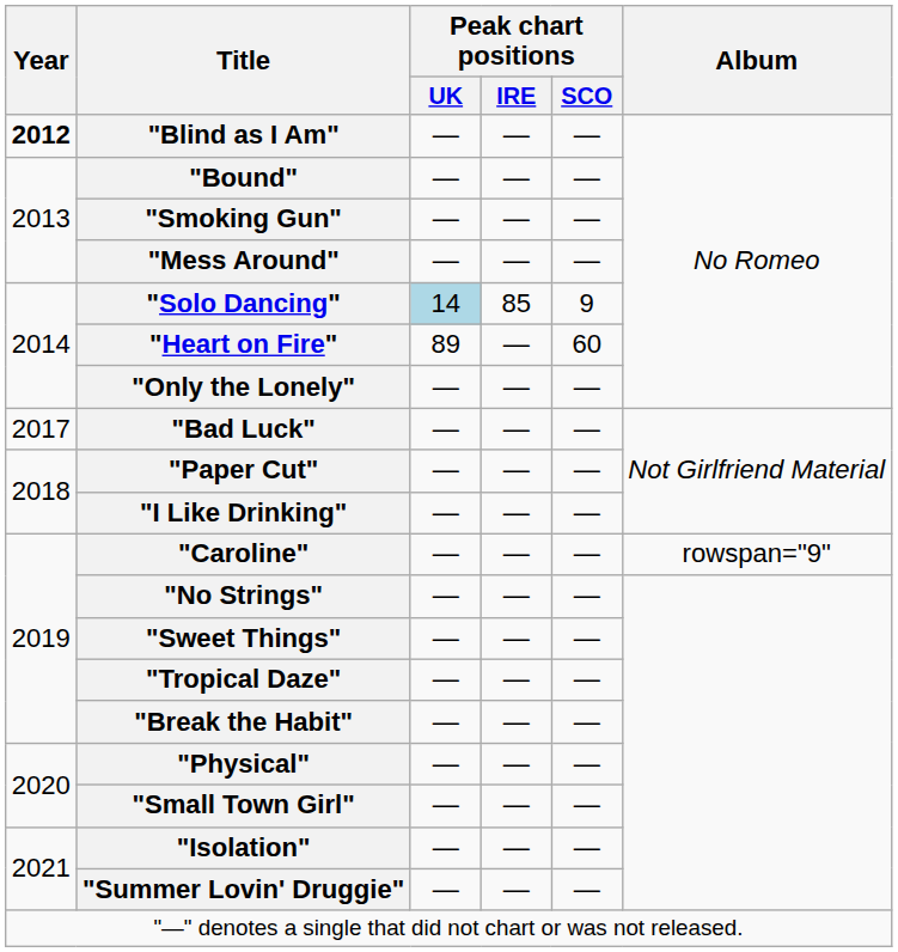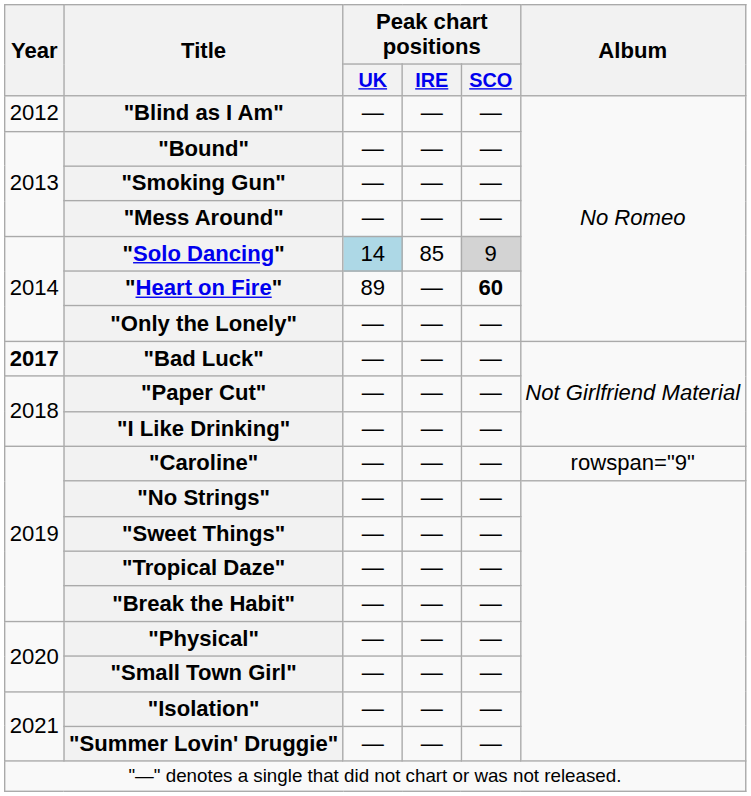"Blind as I Am" | Year: bold -> normal
"Solo Dancing" | Peak chart positions / SCO: no background -> lightgrey background
"Heart on Fire" | Peak chart positions / SCO: normal -> bold
"Bad Luck" | Year: normal -> bold
